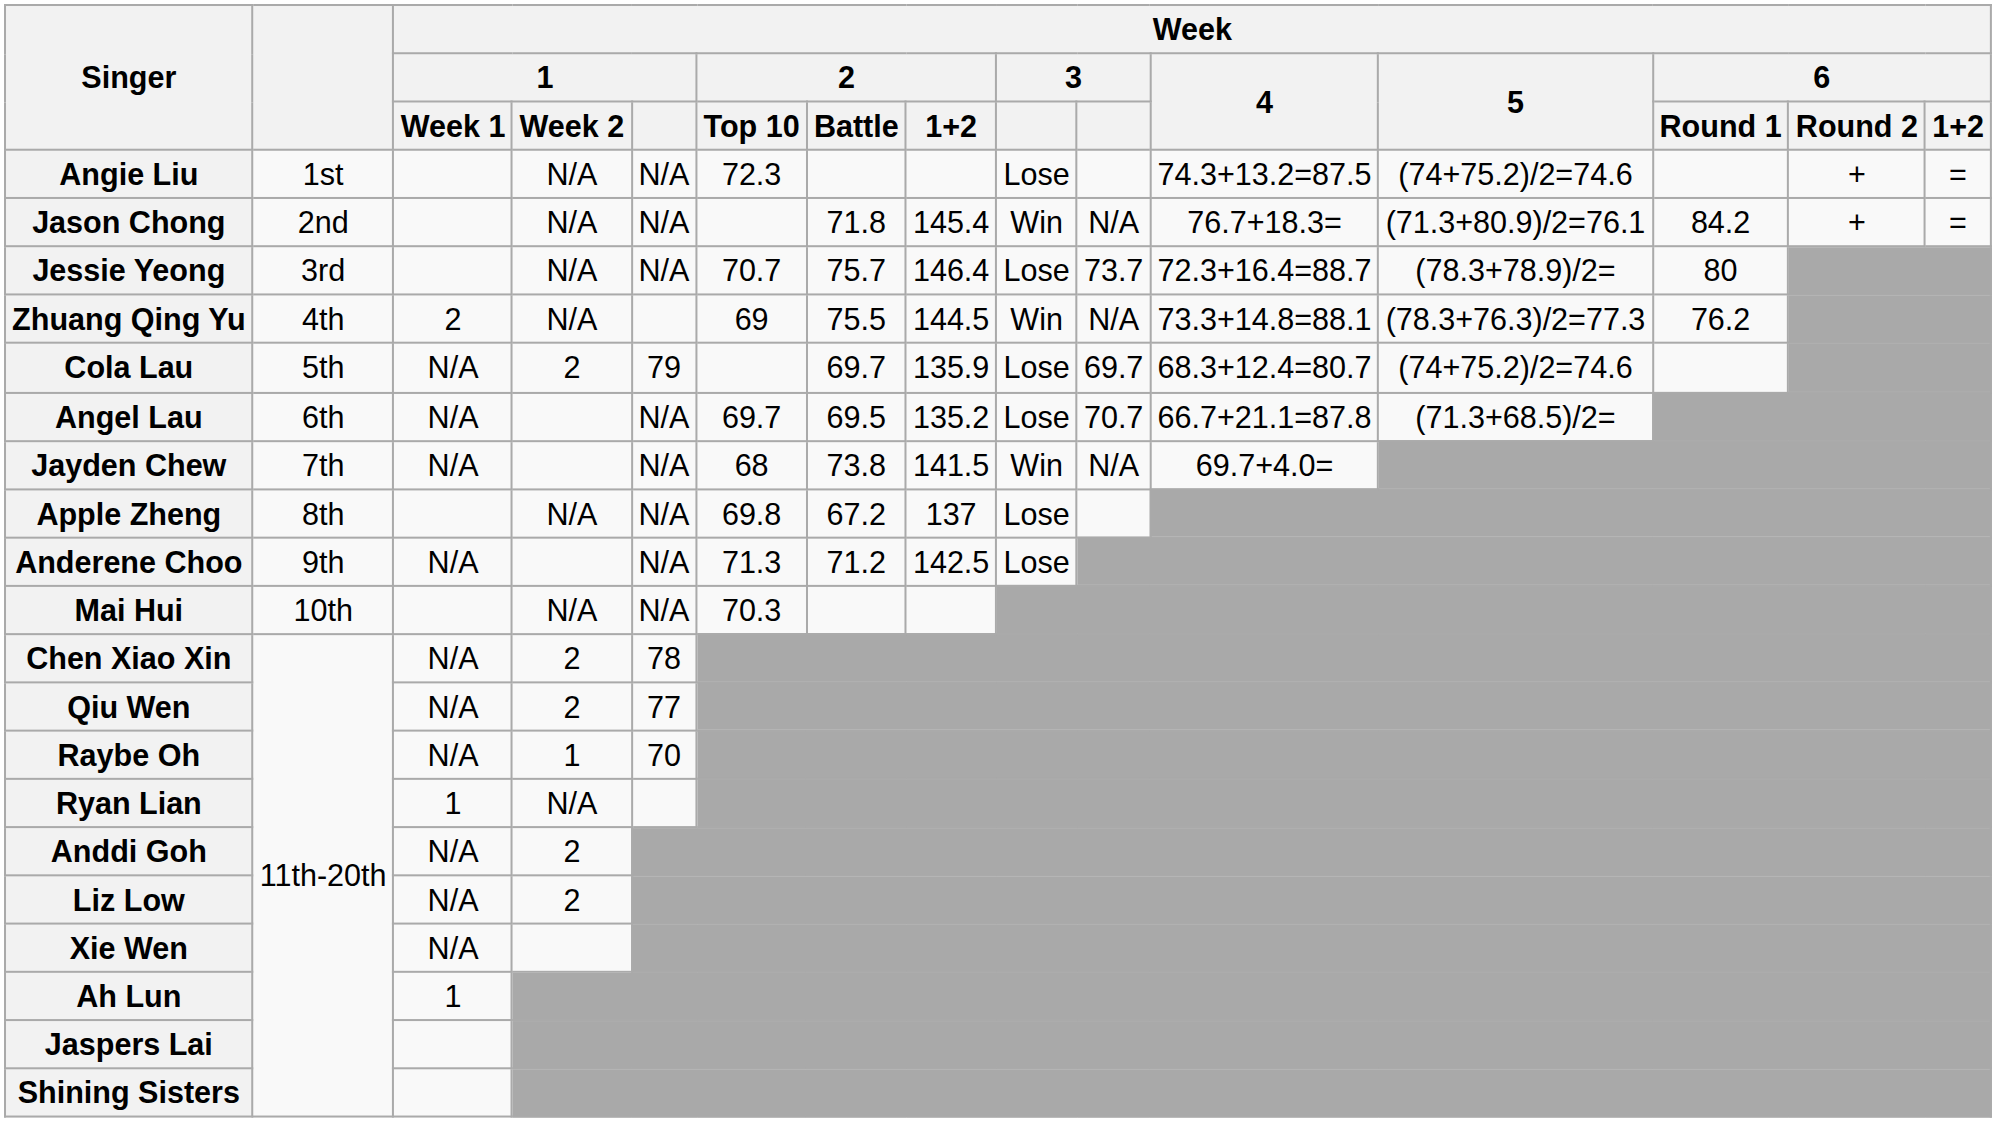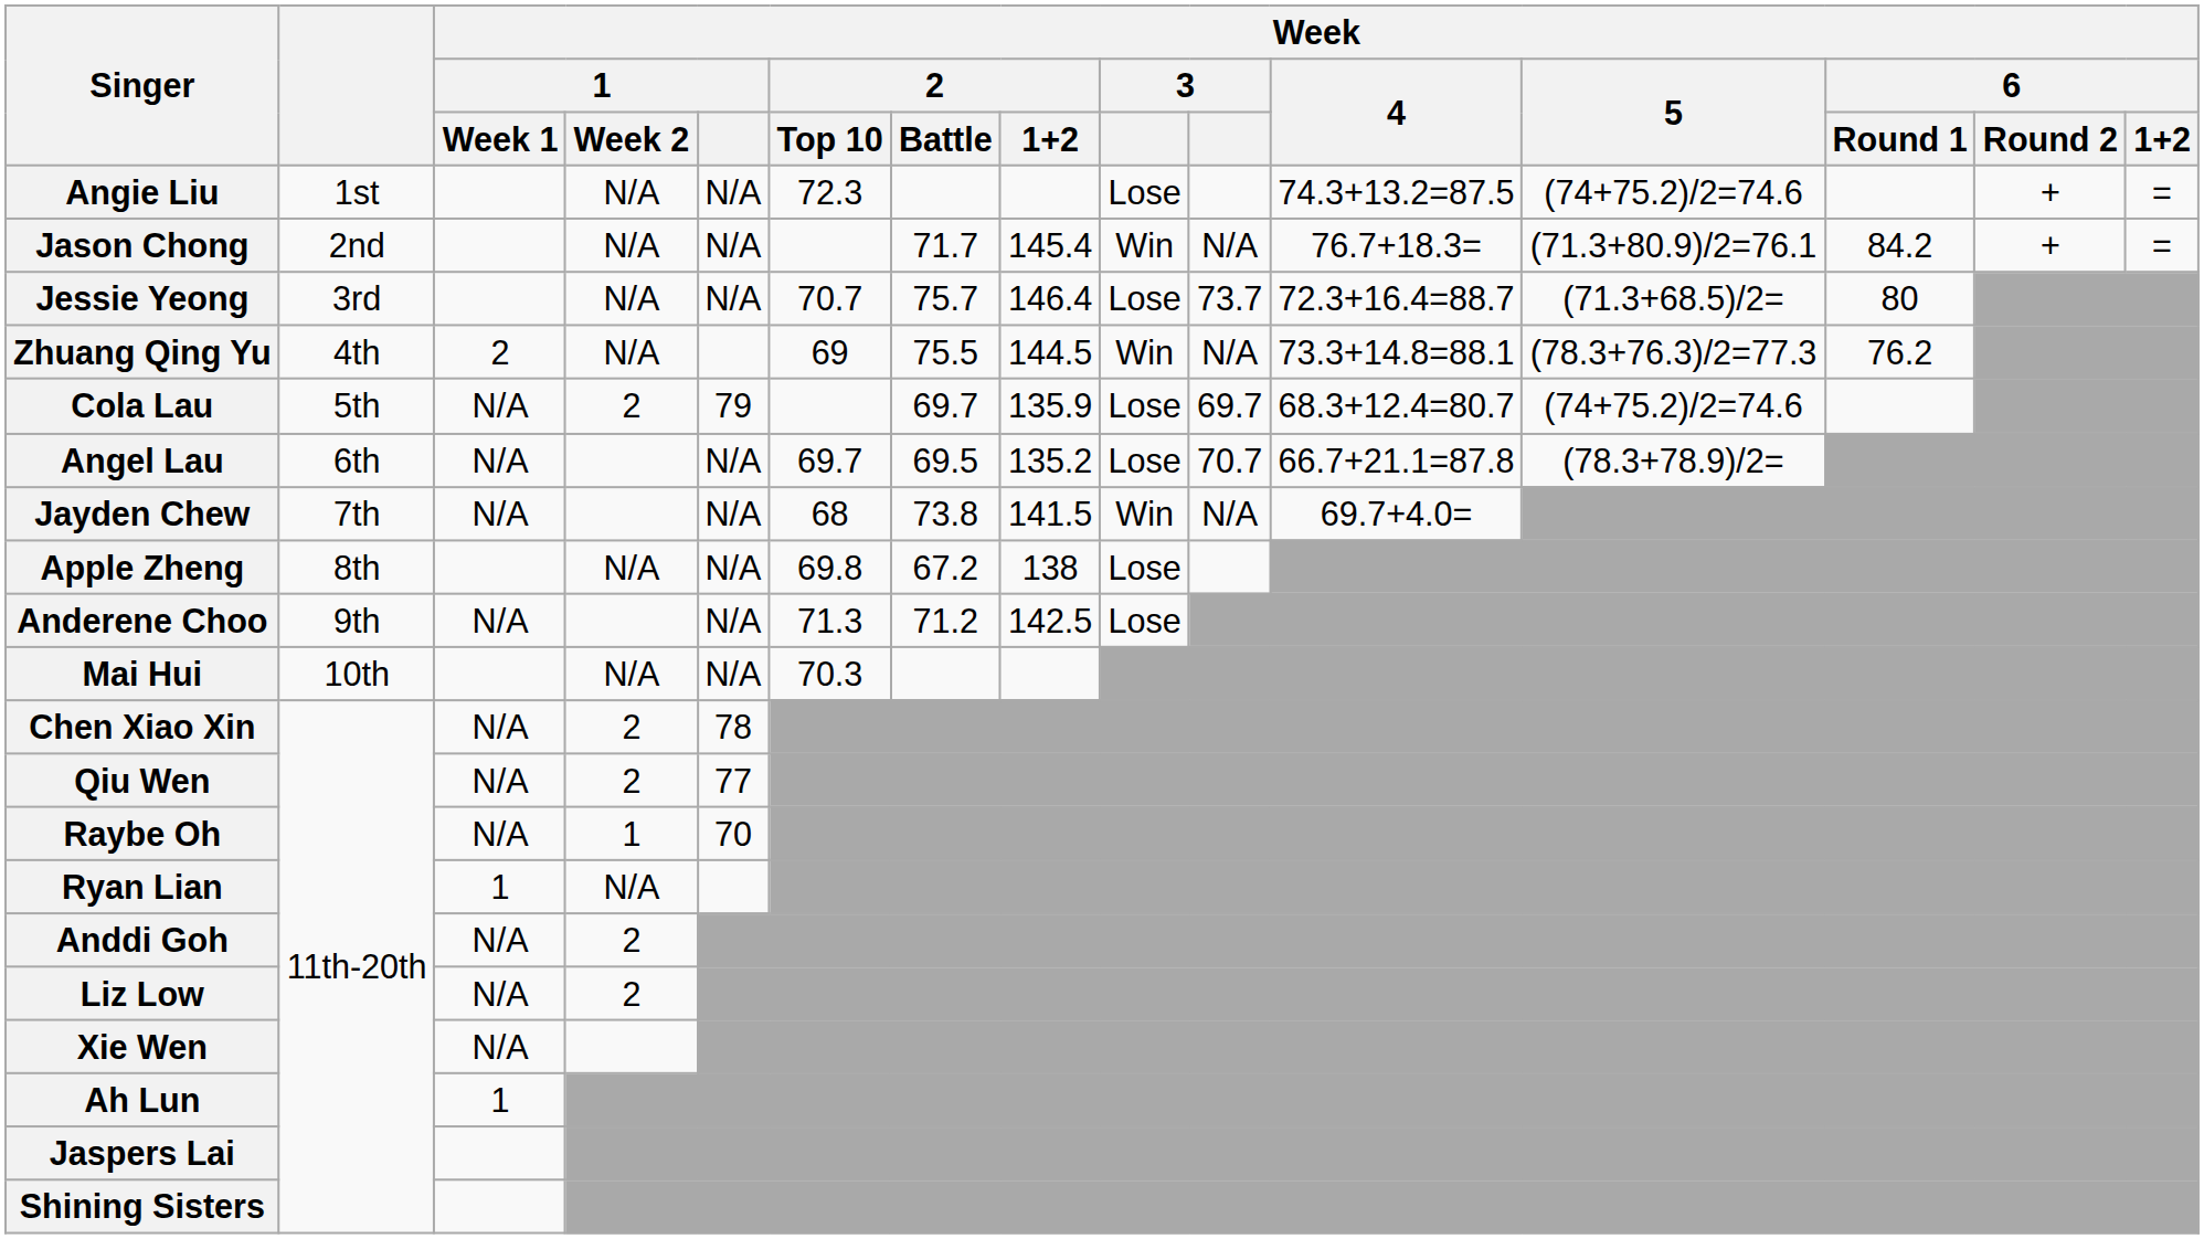Jason Chong | Week / 2 / Battle: 71.8 -> 71.7
Jessie Yeong | Week / 5: (78.3+78.9)/2= -> (71.3+68.5)/2=
Angel Lau | Week / 5: (71.3+68.5)/2= -> (78.3+78.9)/2=
Apple Zheng | Week / 2 / 1+2: 137 -> 138
